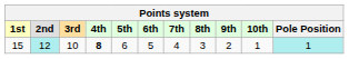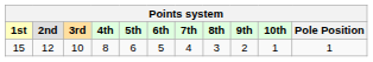15 | 2nd: paleturquoise background -> no background
15 | 4th: bold -> normal
15 | Pole Position: paleturquoise background -> no background
